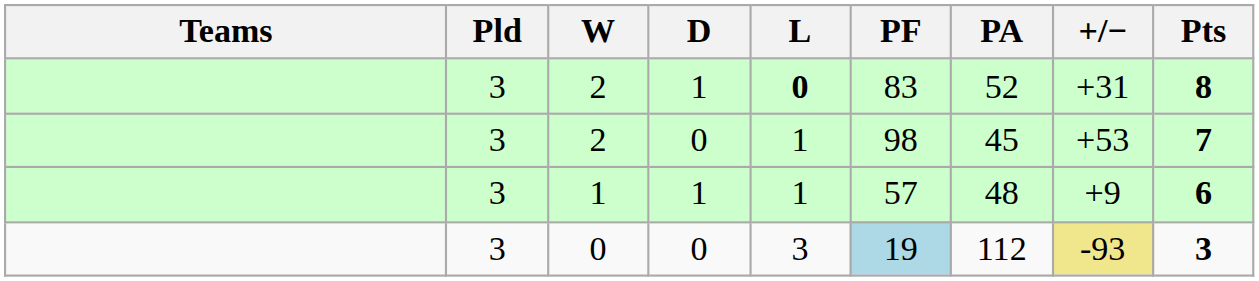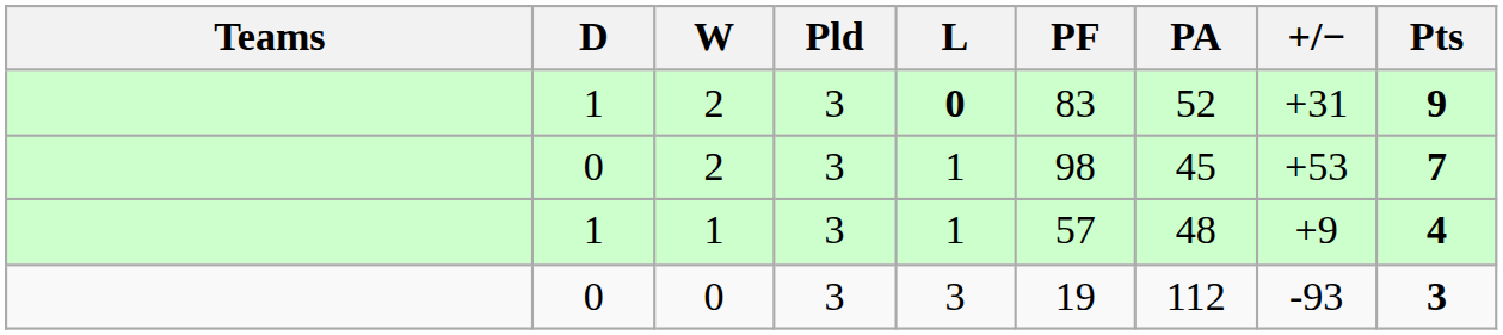columns swapped: Pld <-> D
row 2 | Pts: 8 -> 9
row 4 | Pts: 6 -> 4
row 5 | PF: lightblue background -> no background
row 5 | +/−: khaki background -> no background
